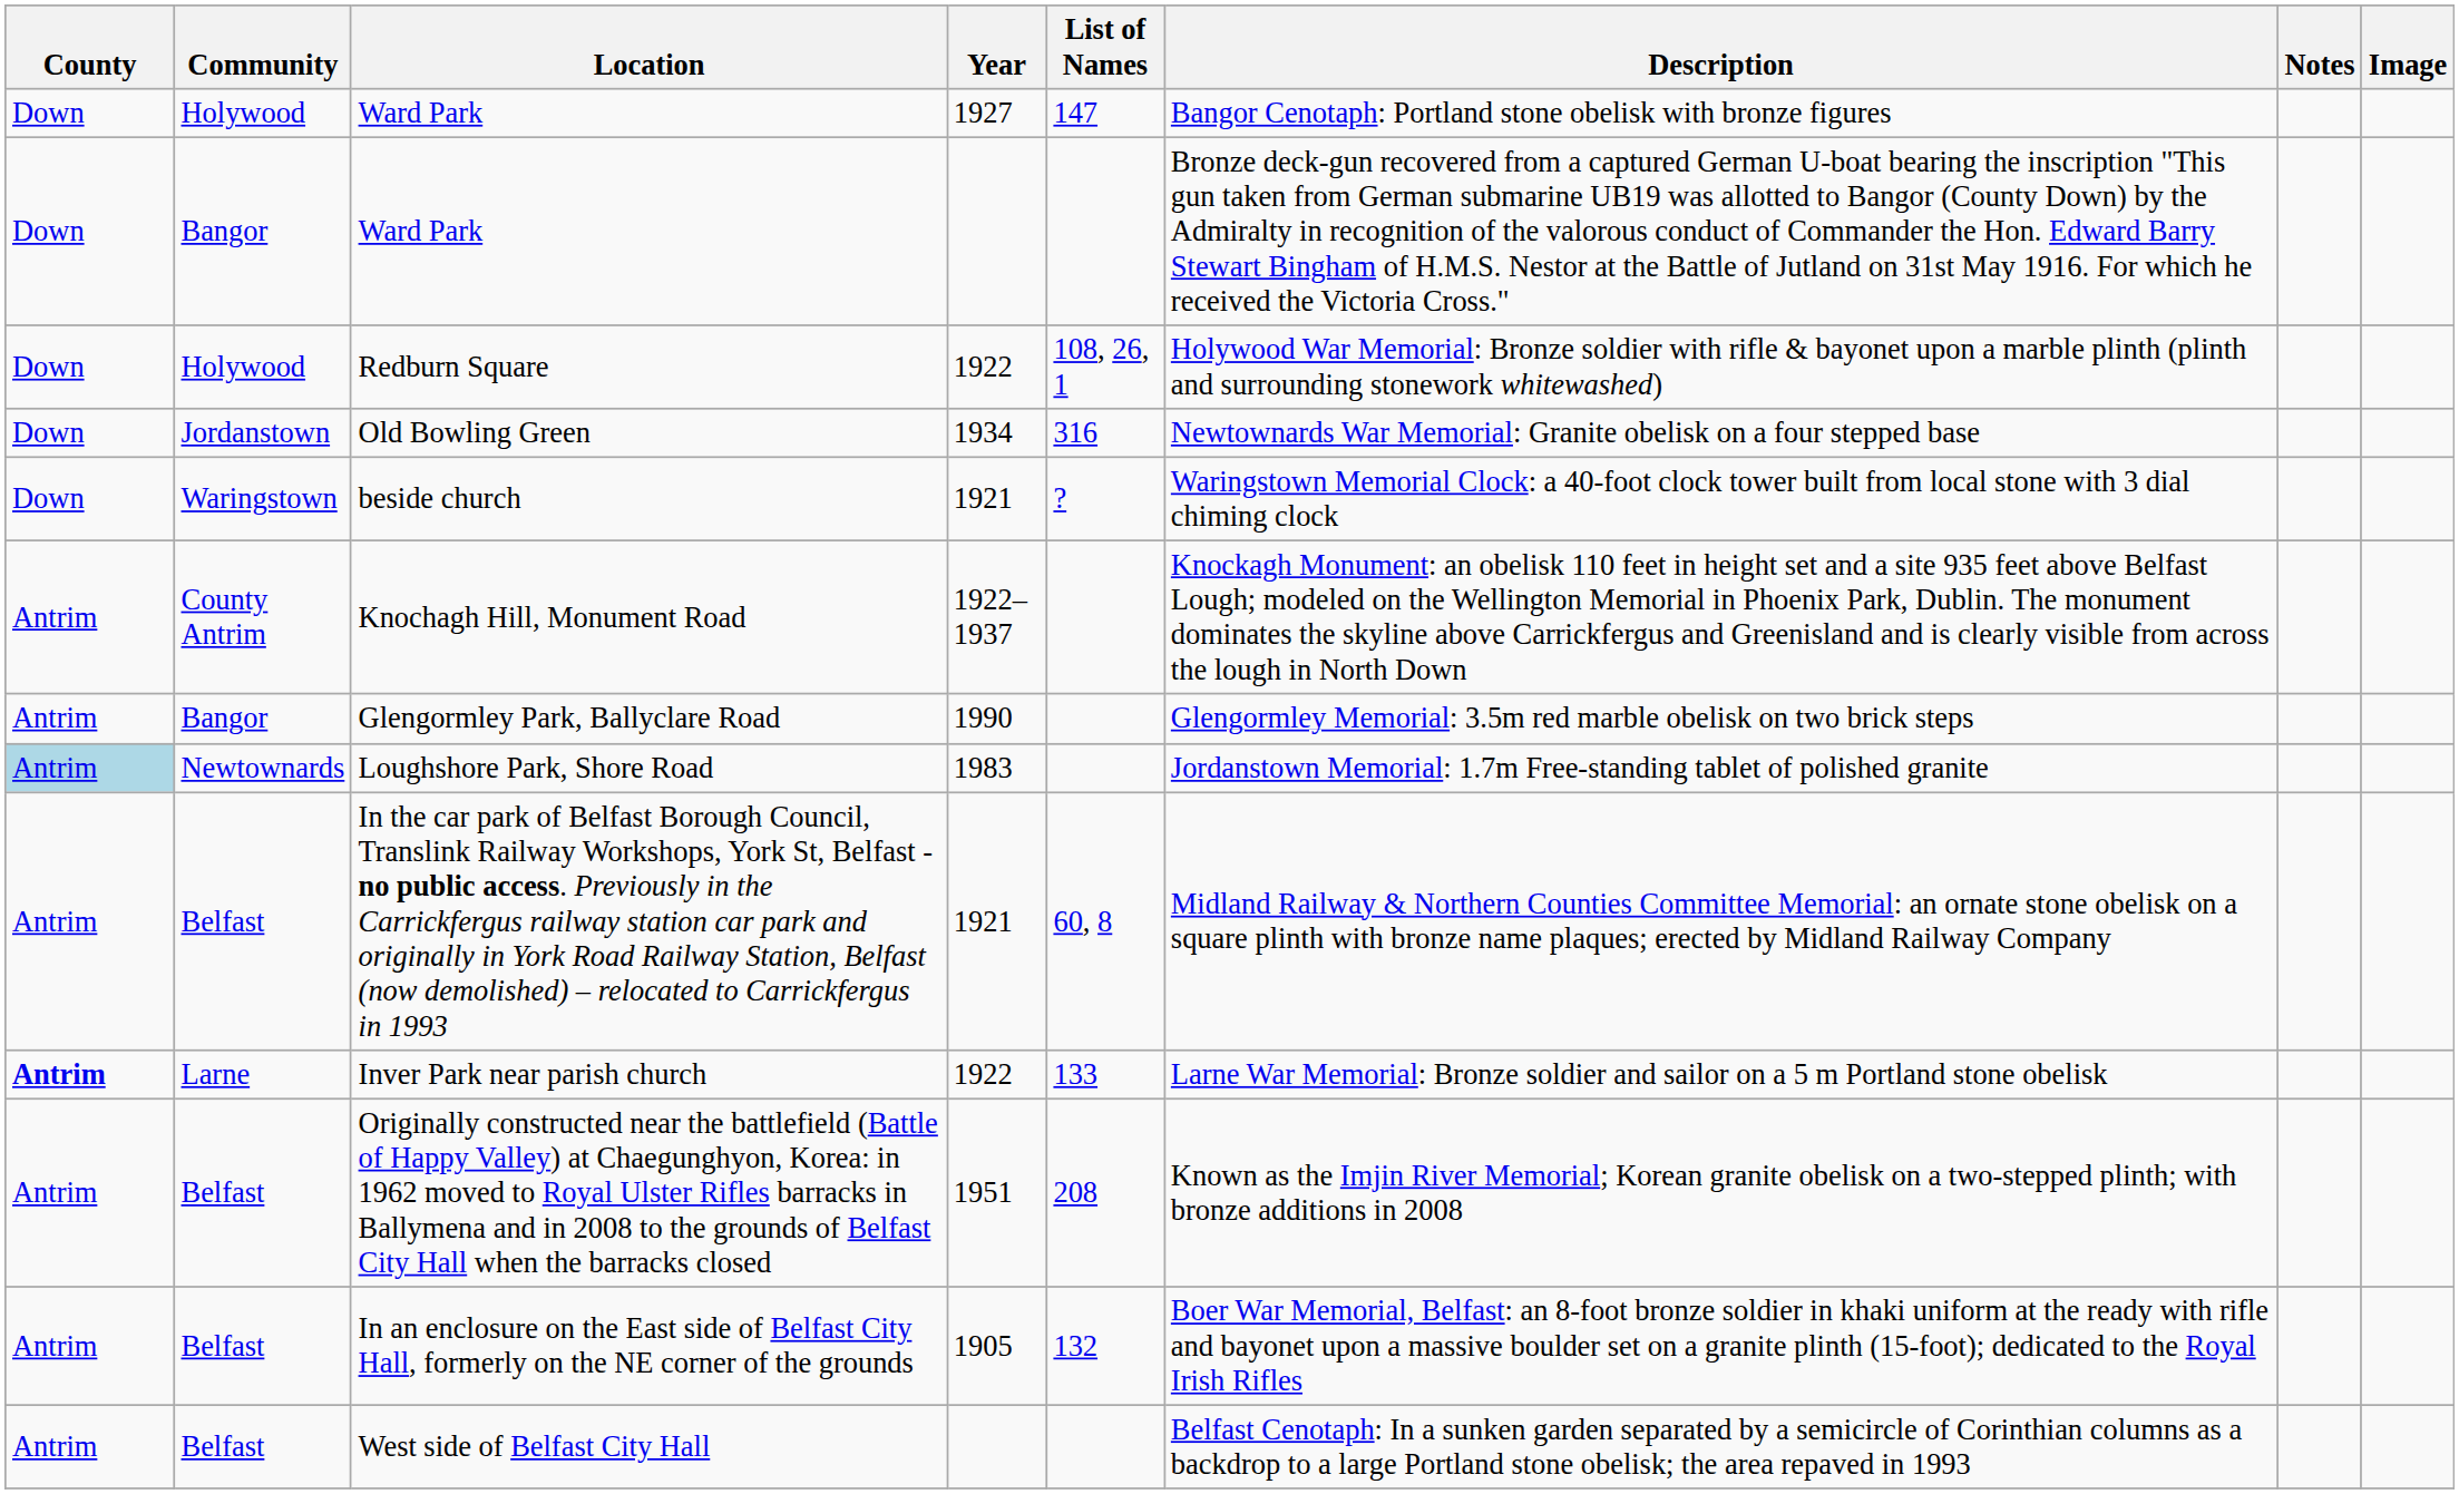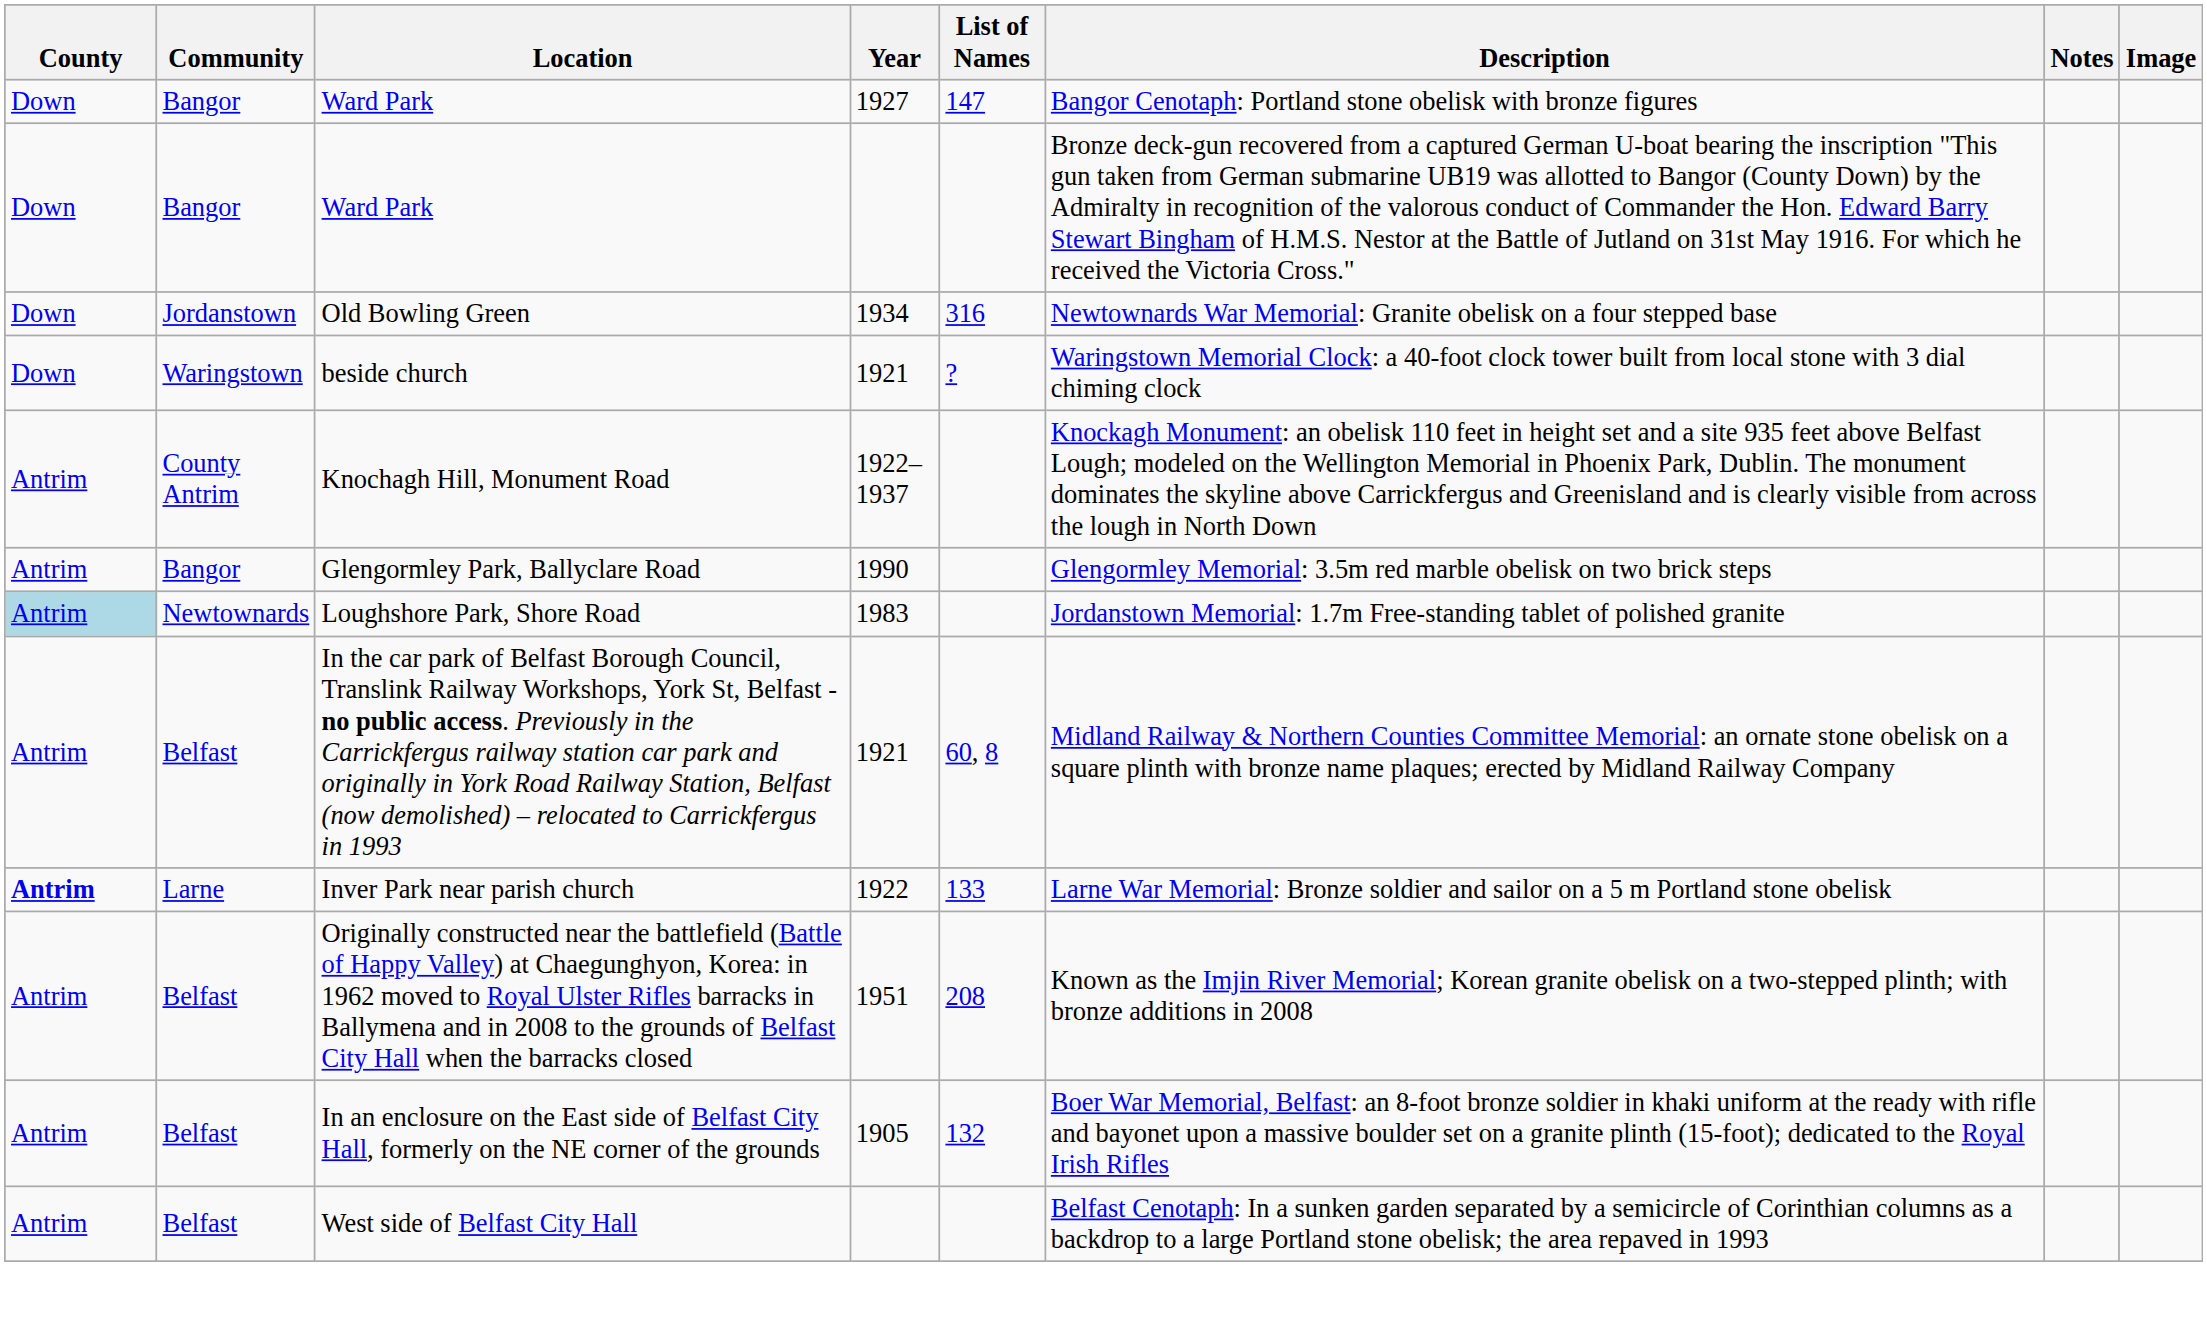Ward Park / 1927 | Community: Holywood -> Bangor
- row: Down | Holywood | Redburn Square | 1922 | 108, 26, 1 | Holywood War Memorial: Bronze soldier with rifle & bayonet upon a marble plinth (plinth and surrounding stonework whitewashed)
